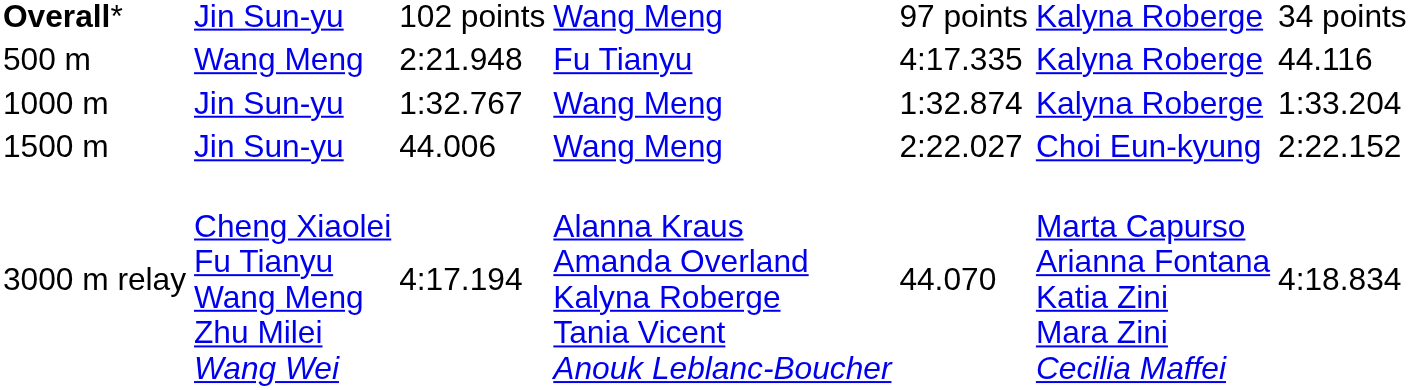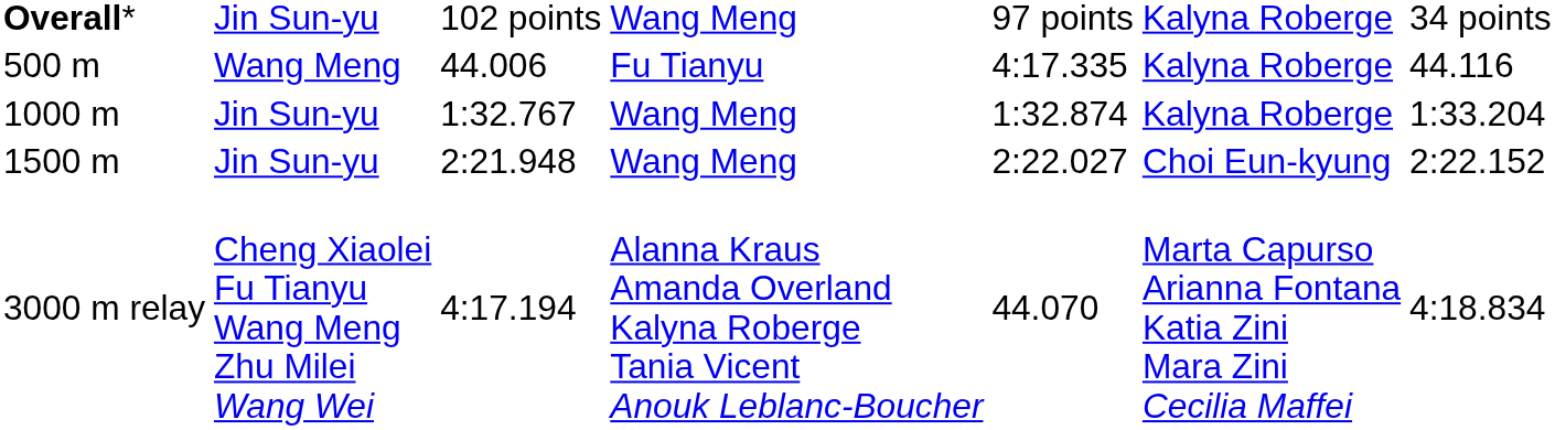500 m | column 3: 2:21.948 -> 44.006
1500 m | column 3: 44.006 -> 2:21.948
